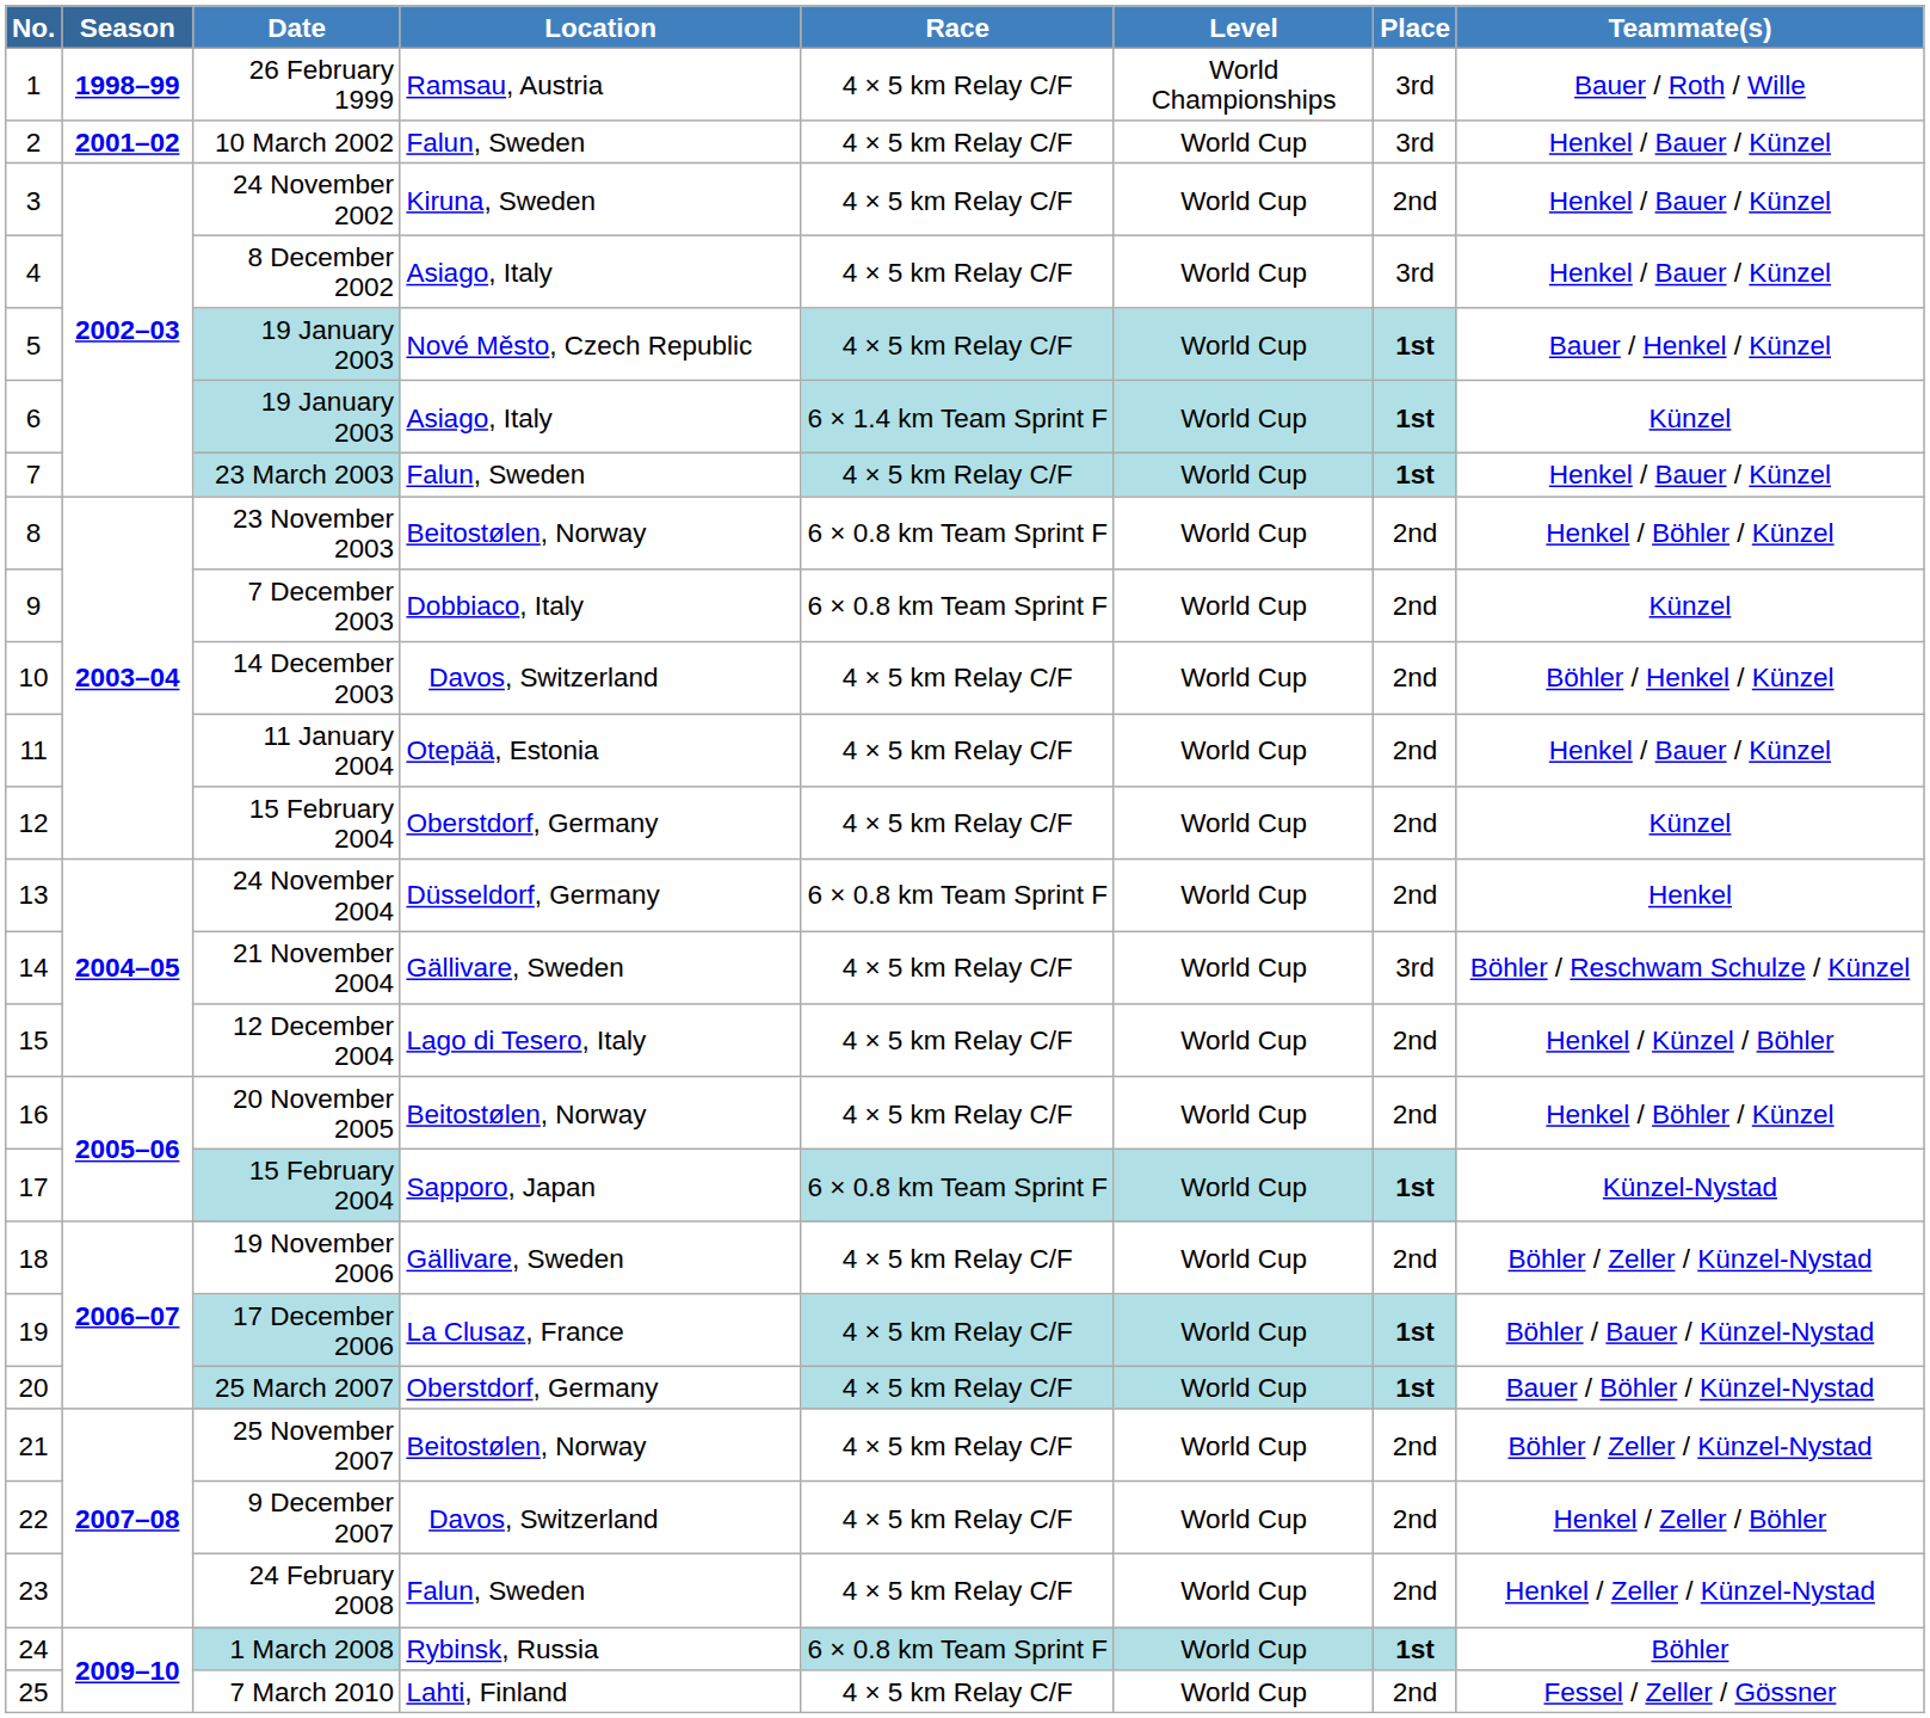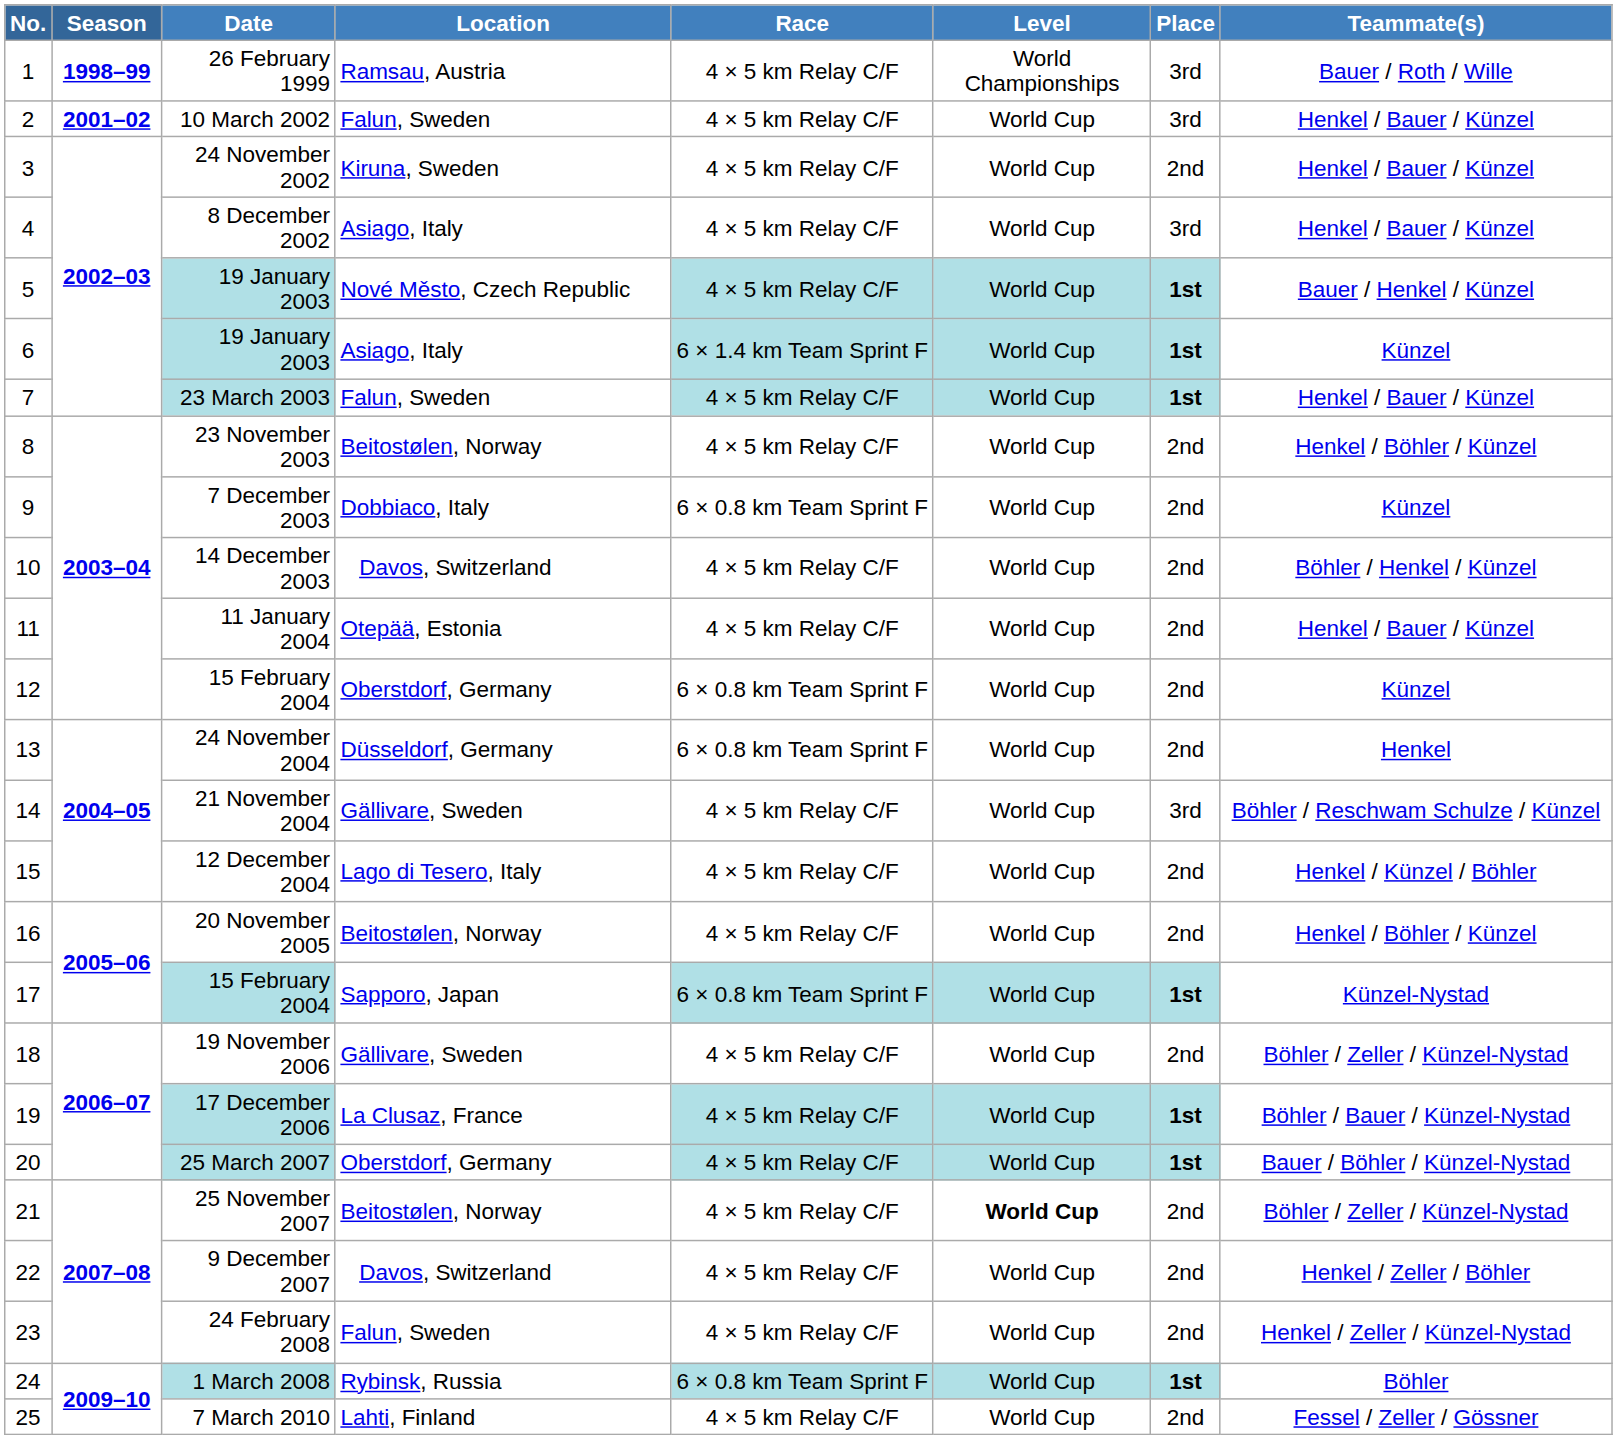23 November 2003 | Race: 6 × 0.8 km Team Sprint F -> 4 × 5 km Relay C/F
12 / 15 February 2004 | Race: 4 × 5 km Relay C/F -> 6 × 0.8 km Team Sprint F
25 November 2007 | Level: normal -> bold
